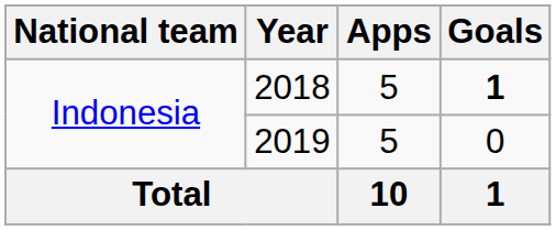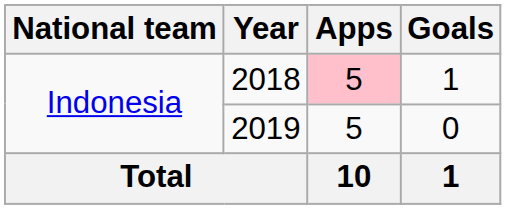2018 | Apps: no background -> pink background
2018 | Goals: bold -> normal
